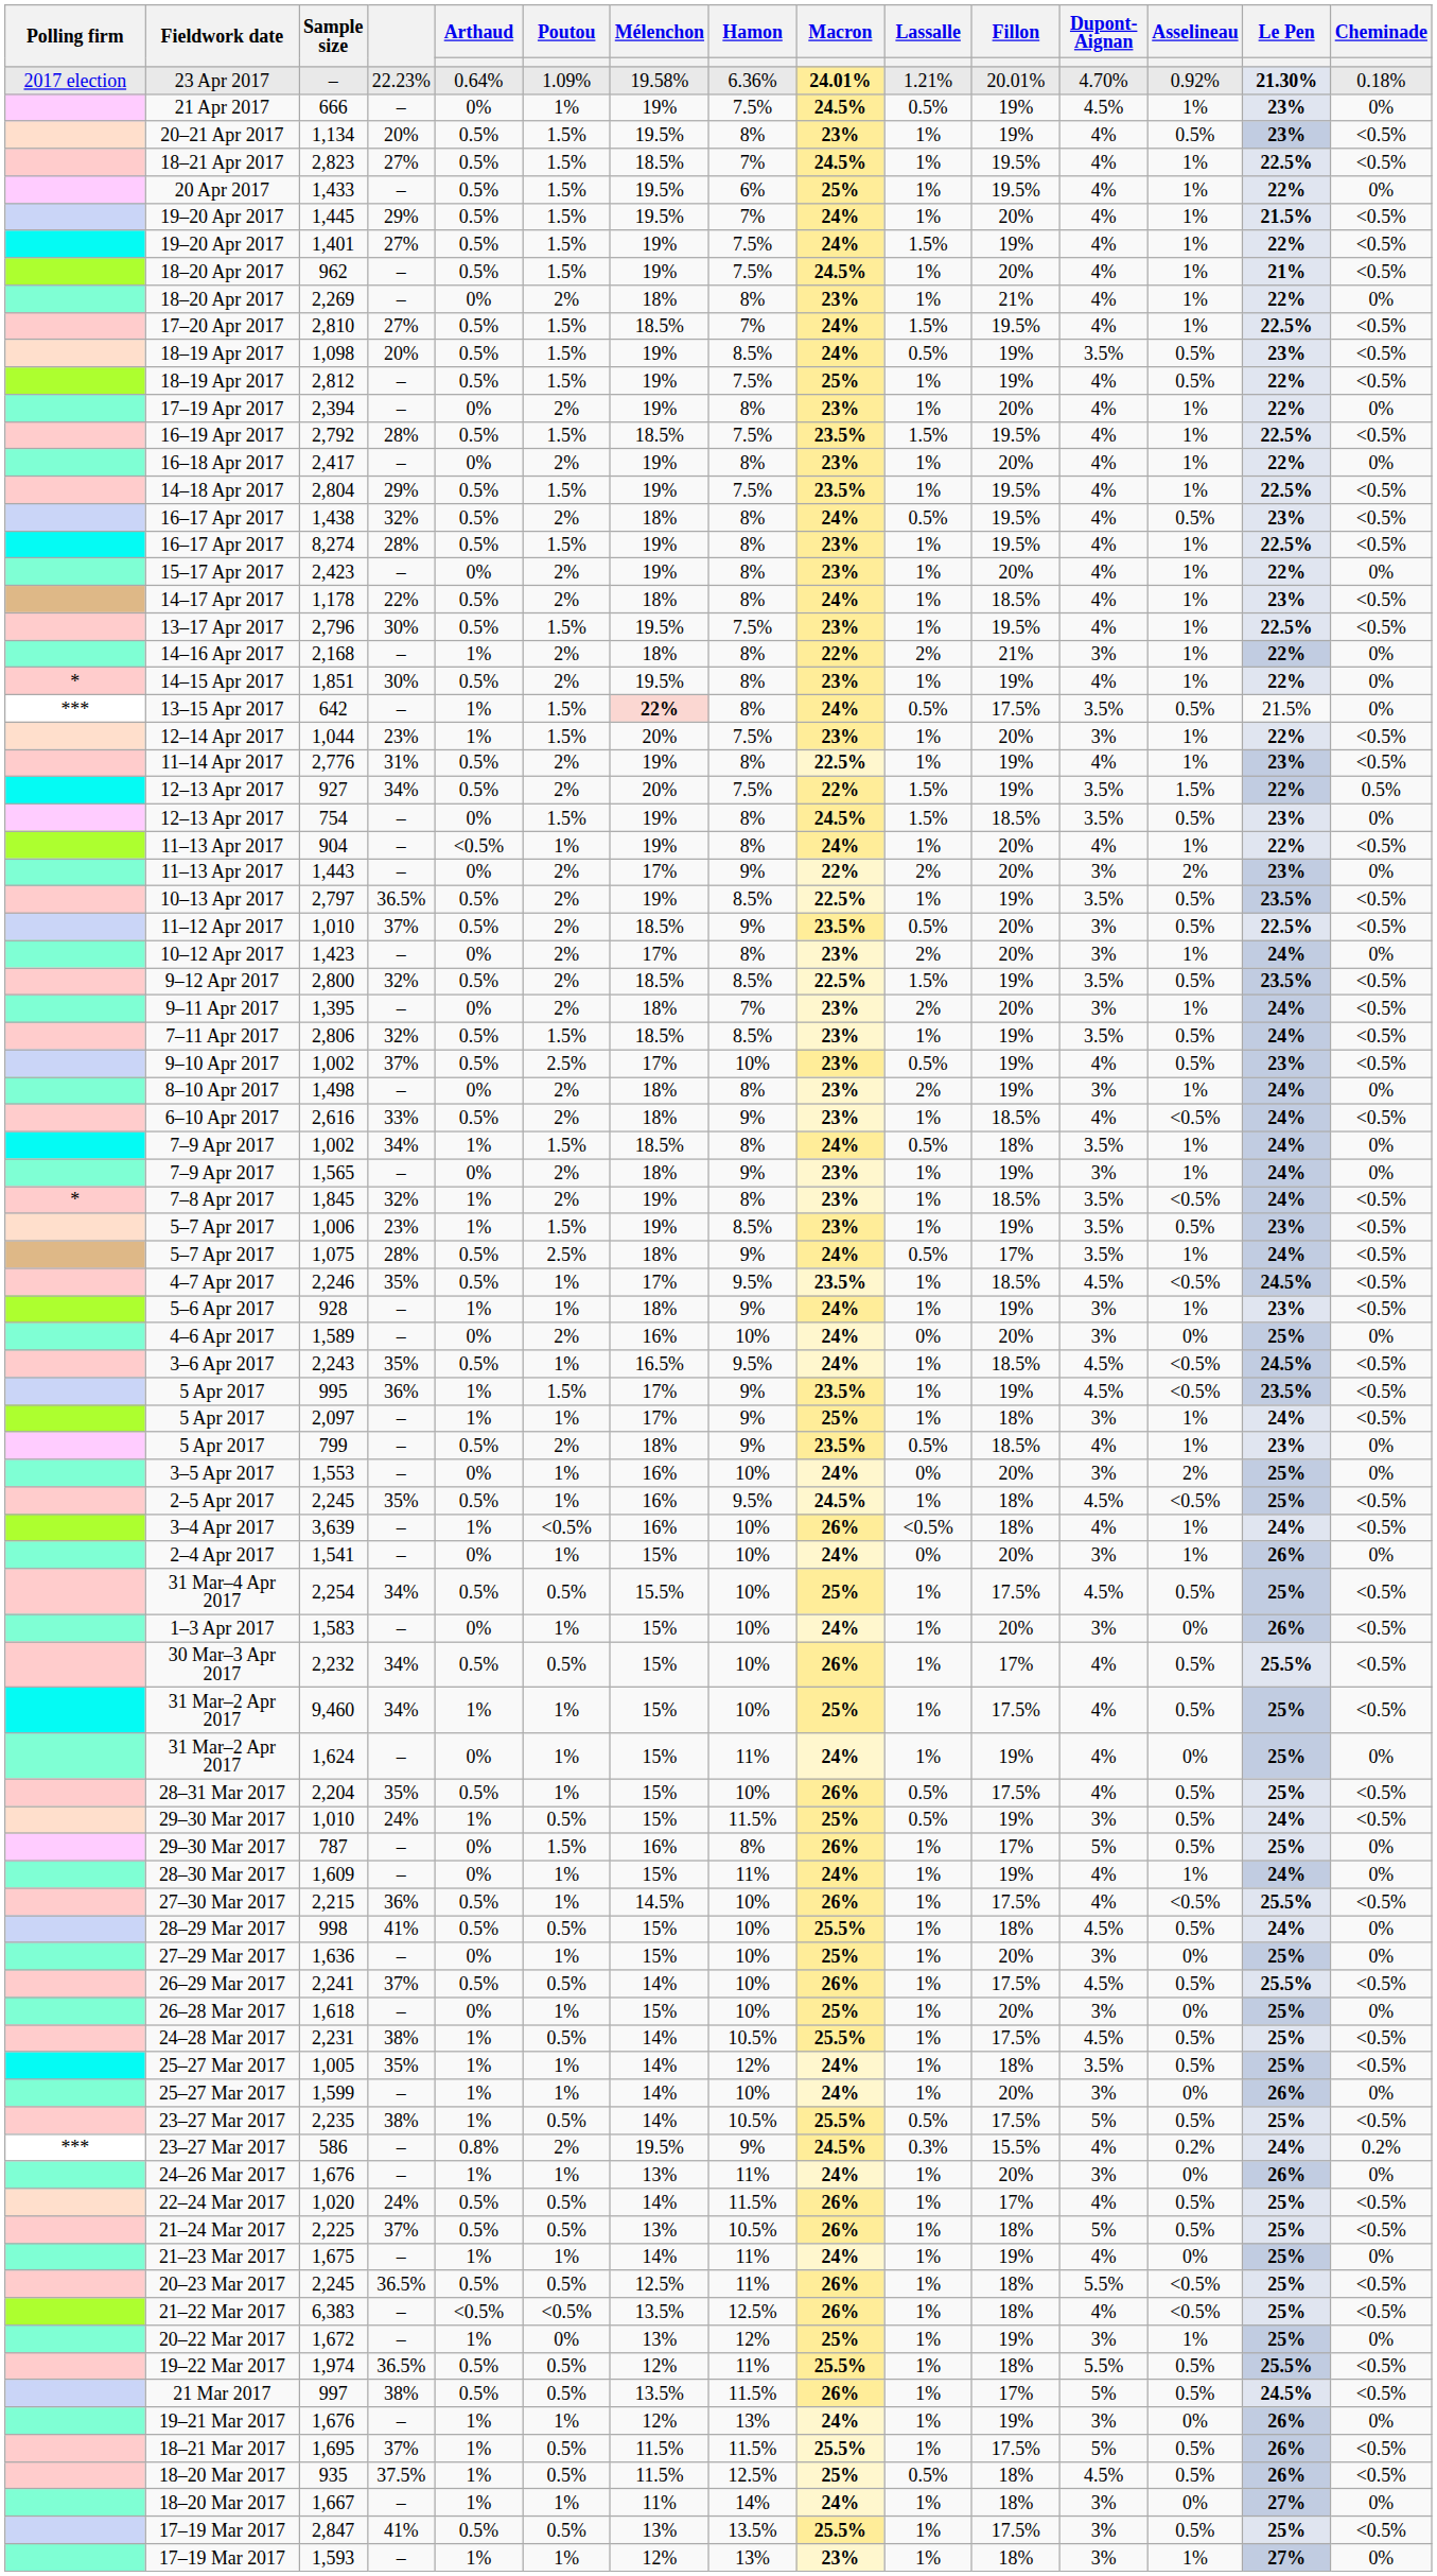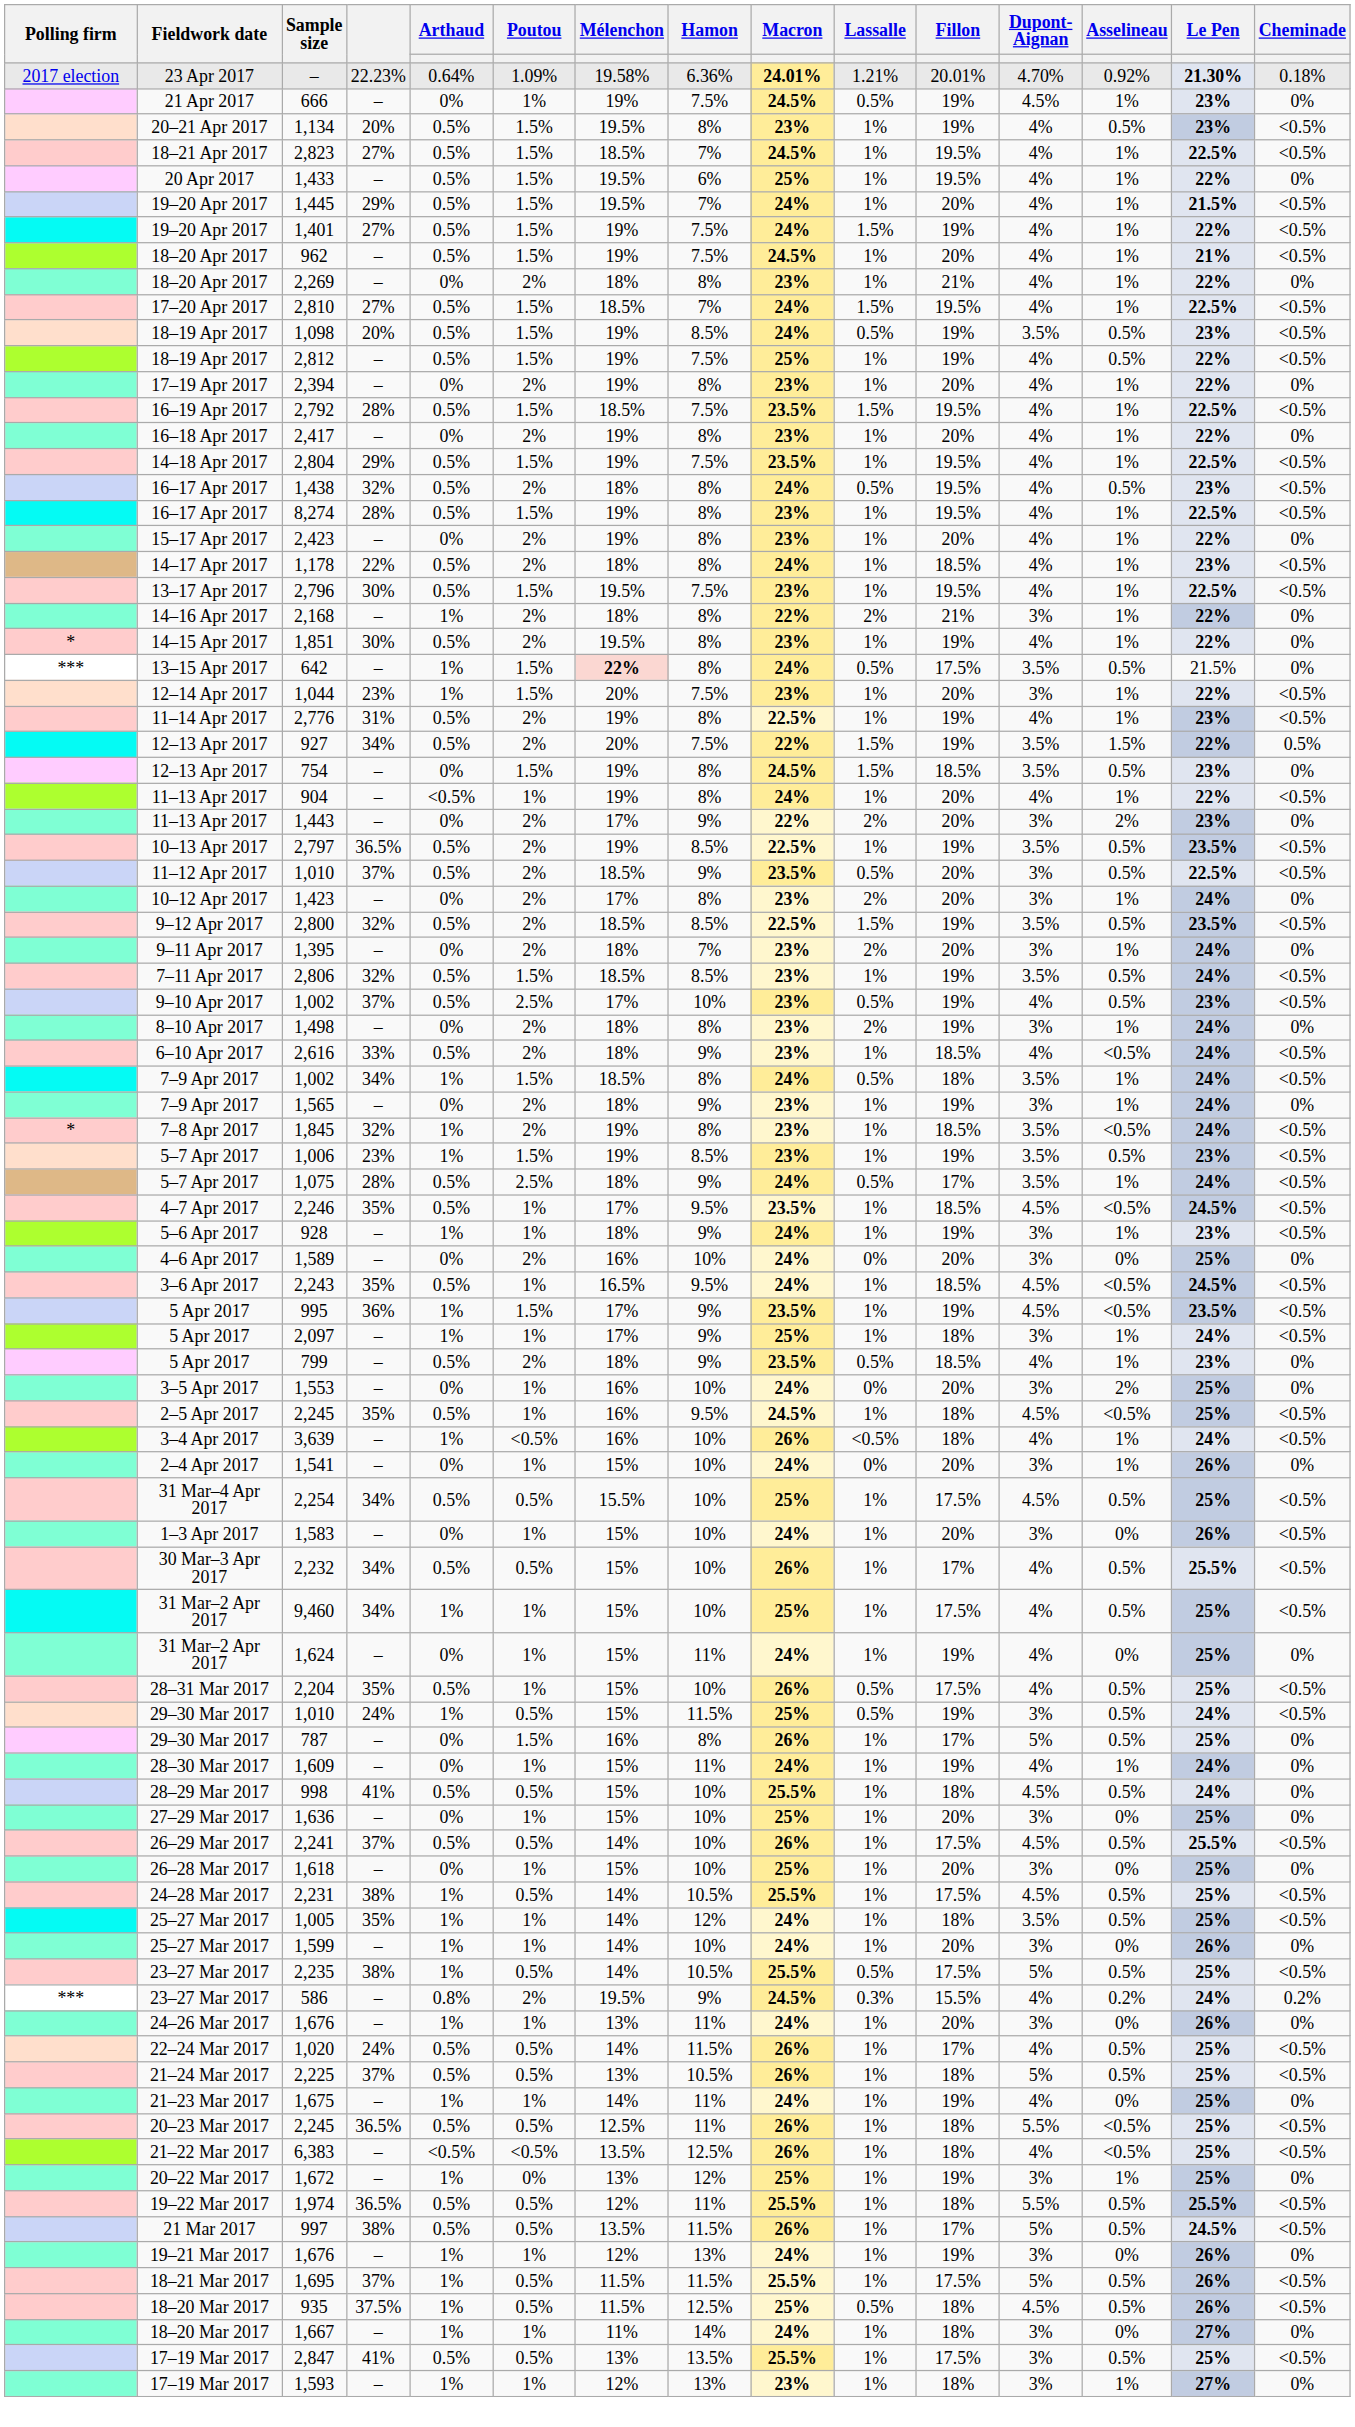1,395 | Cheminade: <0.5% -> 0%
7–9 Apr 2017 / 1,002 | Cheminade: 0% -> <0.5%
- row: 27–30 Mar 2017 | 2,215 | 36% | 0.5% | 1% | 14.5% | 10% | 26% | 1% | 17.5% | 4% | <0.5% | 25.5% | <0.5%
